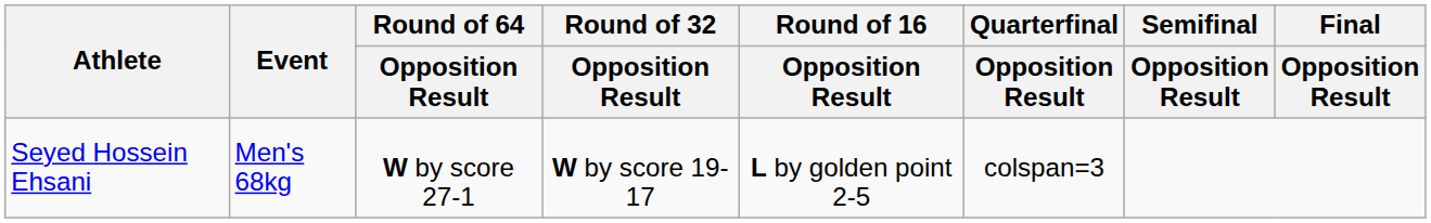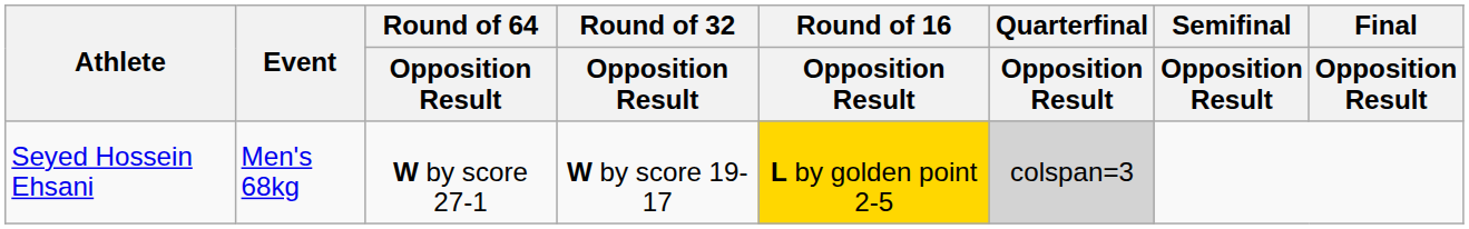Seyed Hossein Ehsani | Round of 16 / Opposition Result: no background -> gold background
Seyed Hossein Ehsani | Quarterfinal / Opposition Result: no background -> lightgrey background
